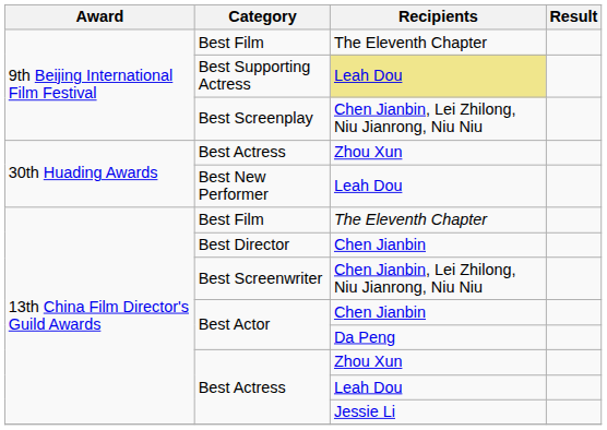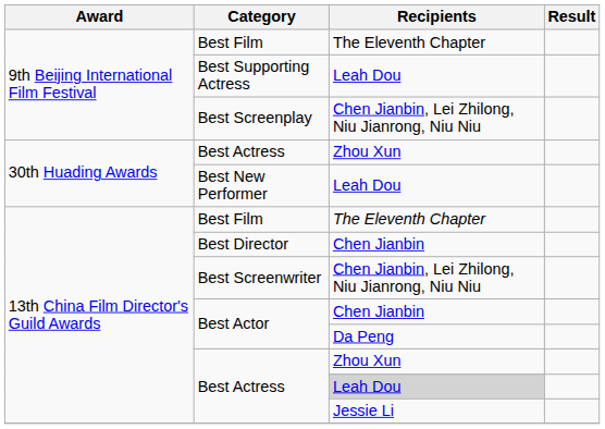Best Supporting Actress | Recipients: khaki background -> no background
Best Actress / Leah Dou | Recipients: no background -> lightgrey background
